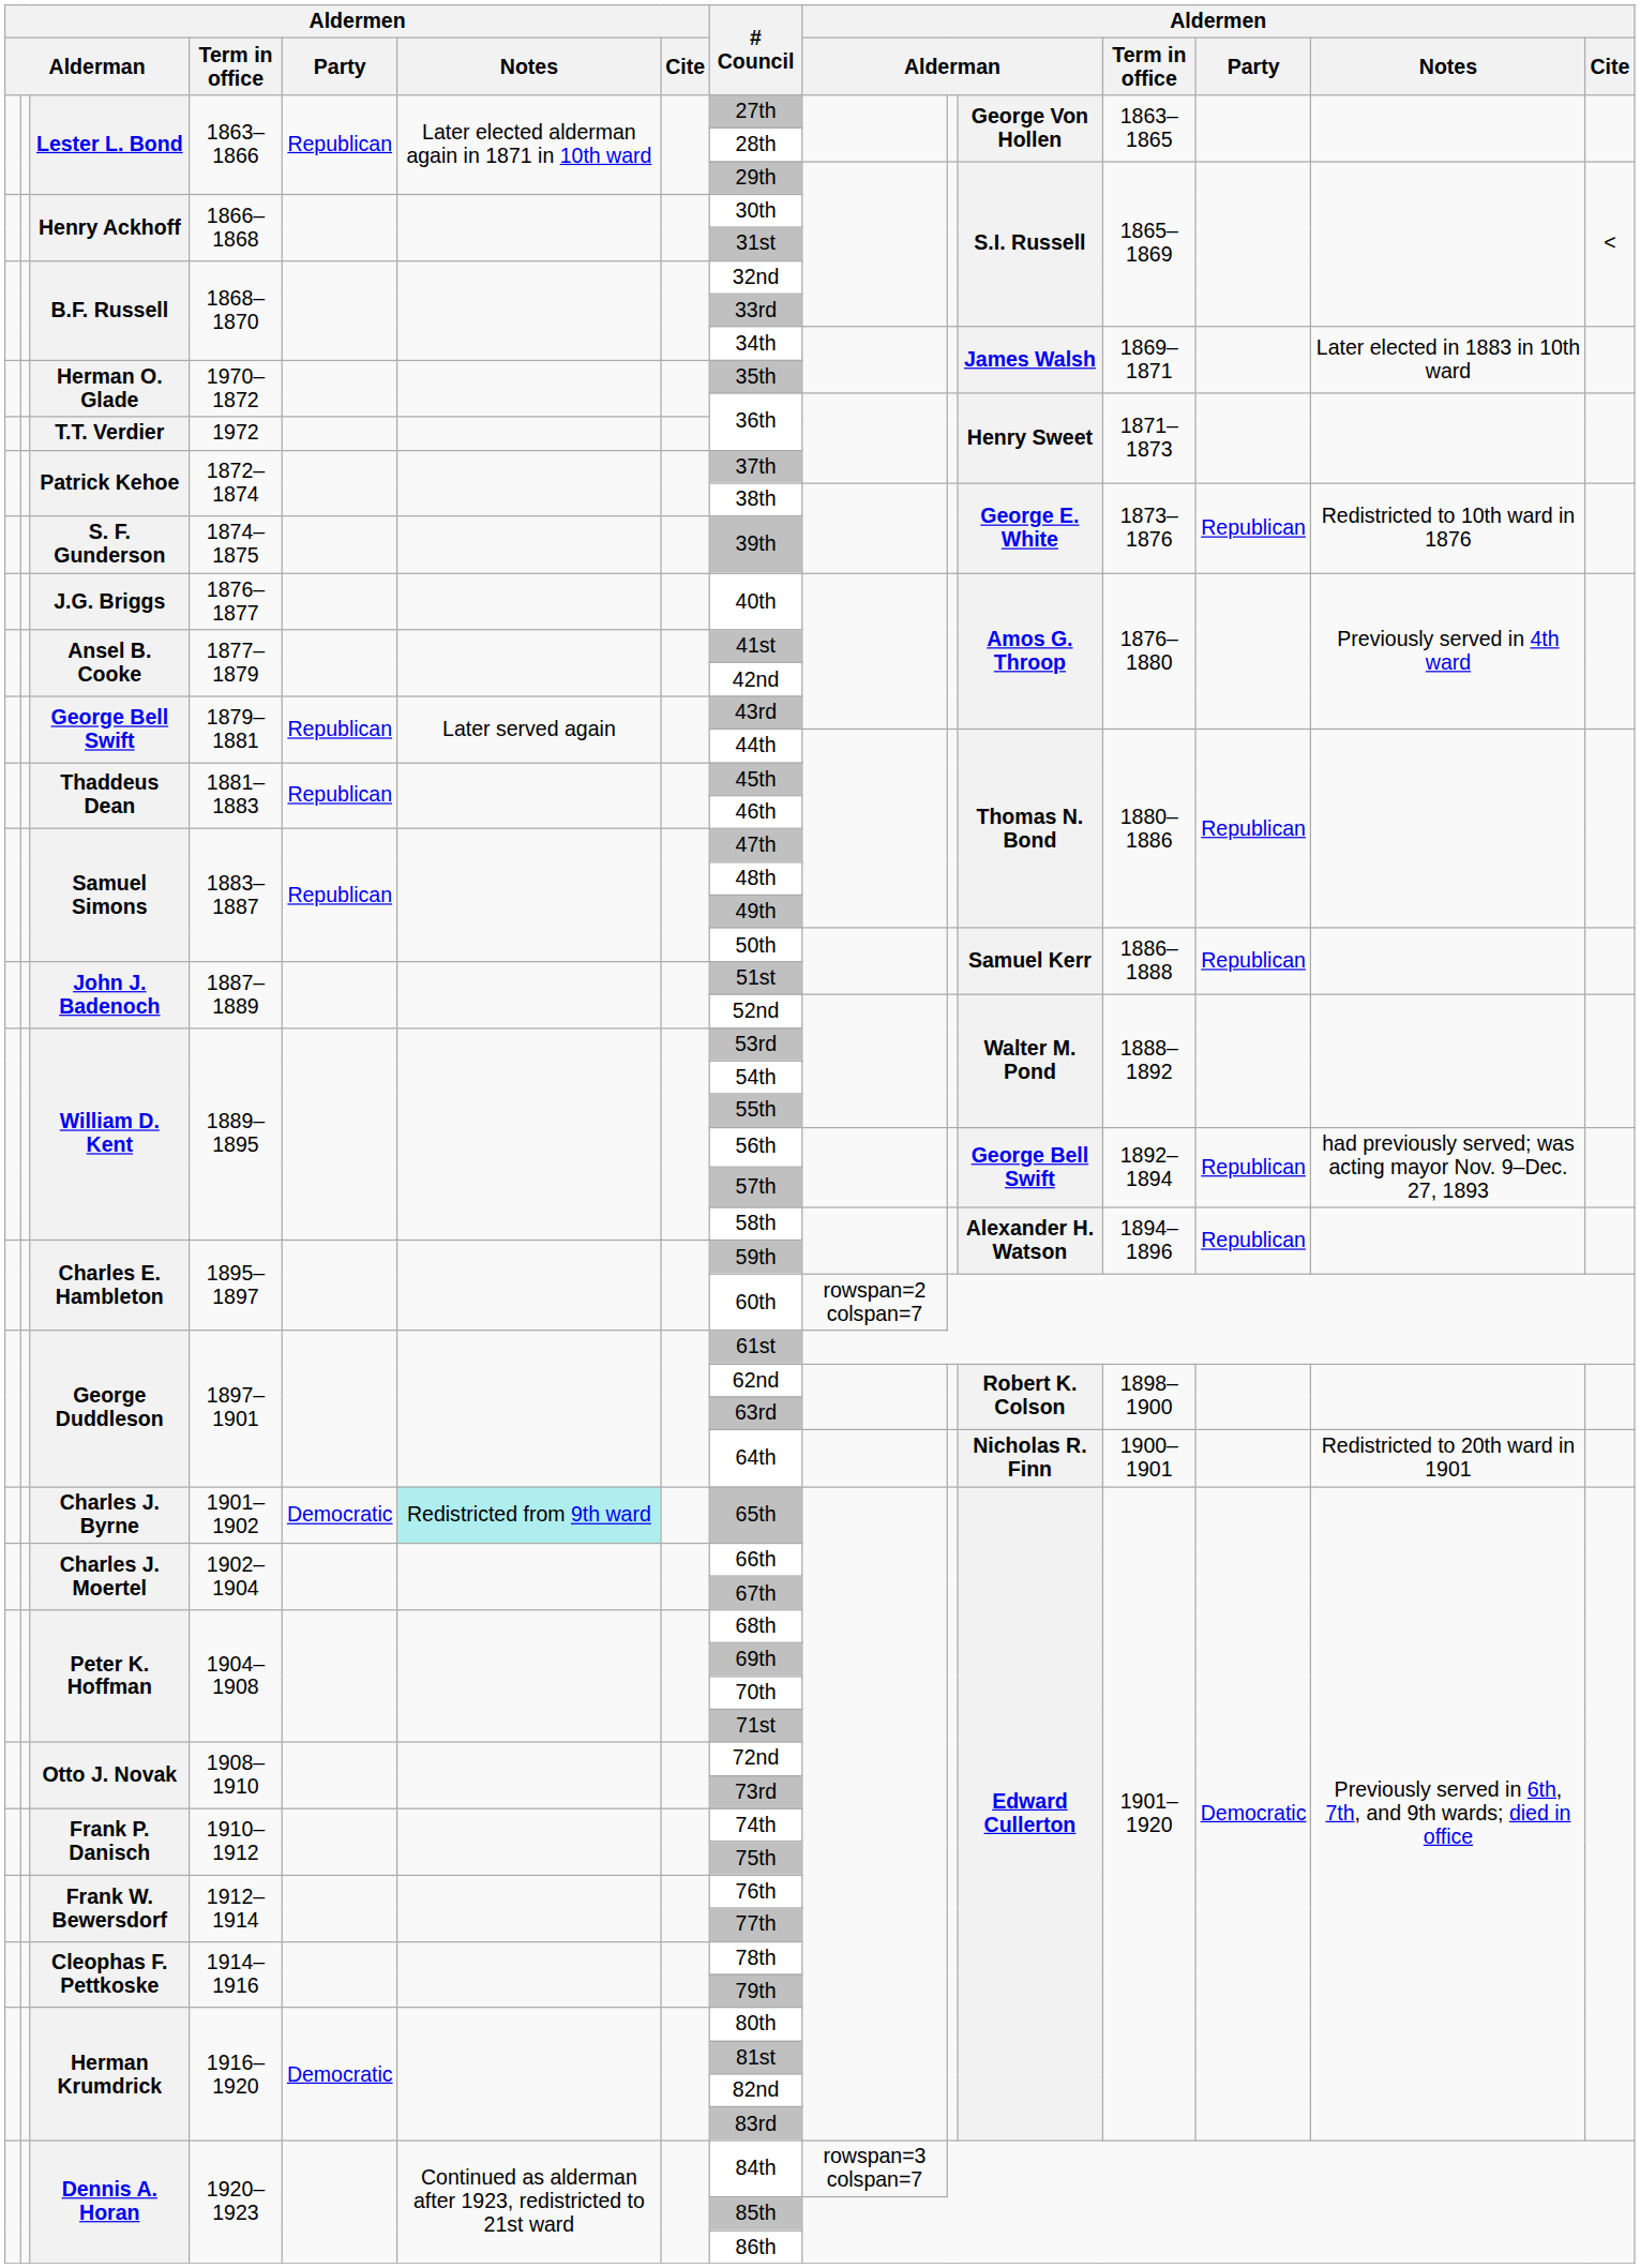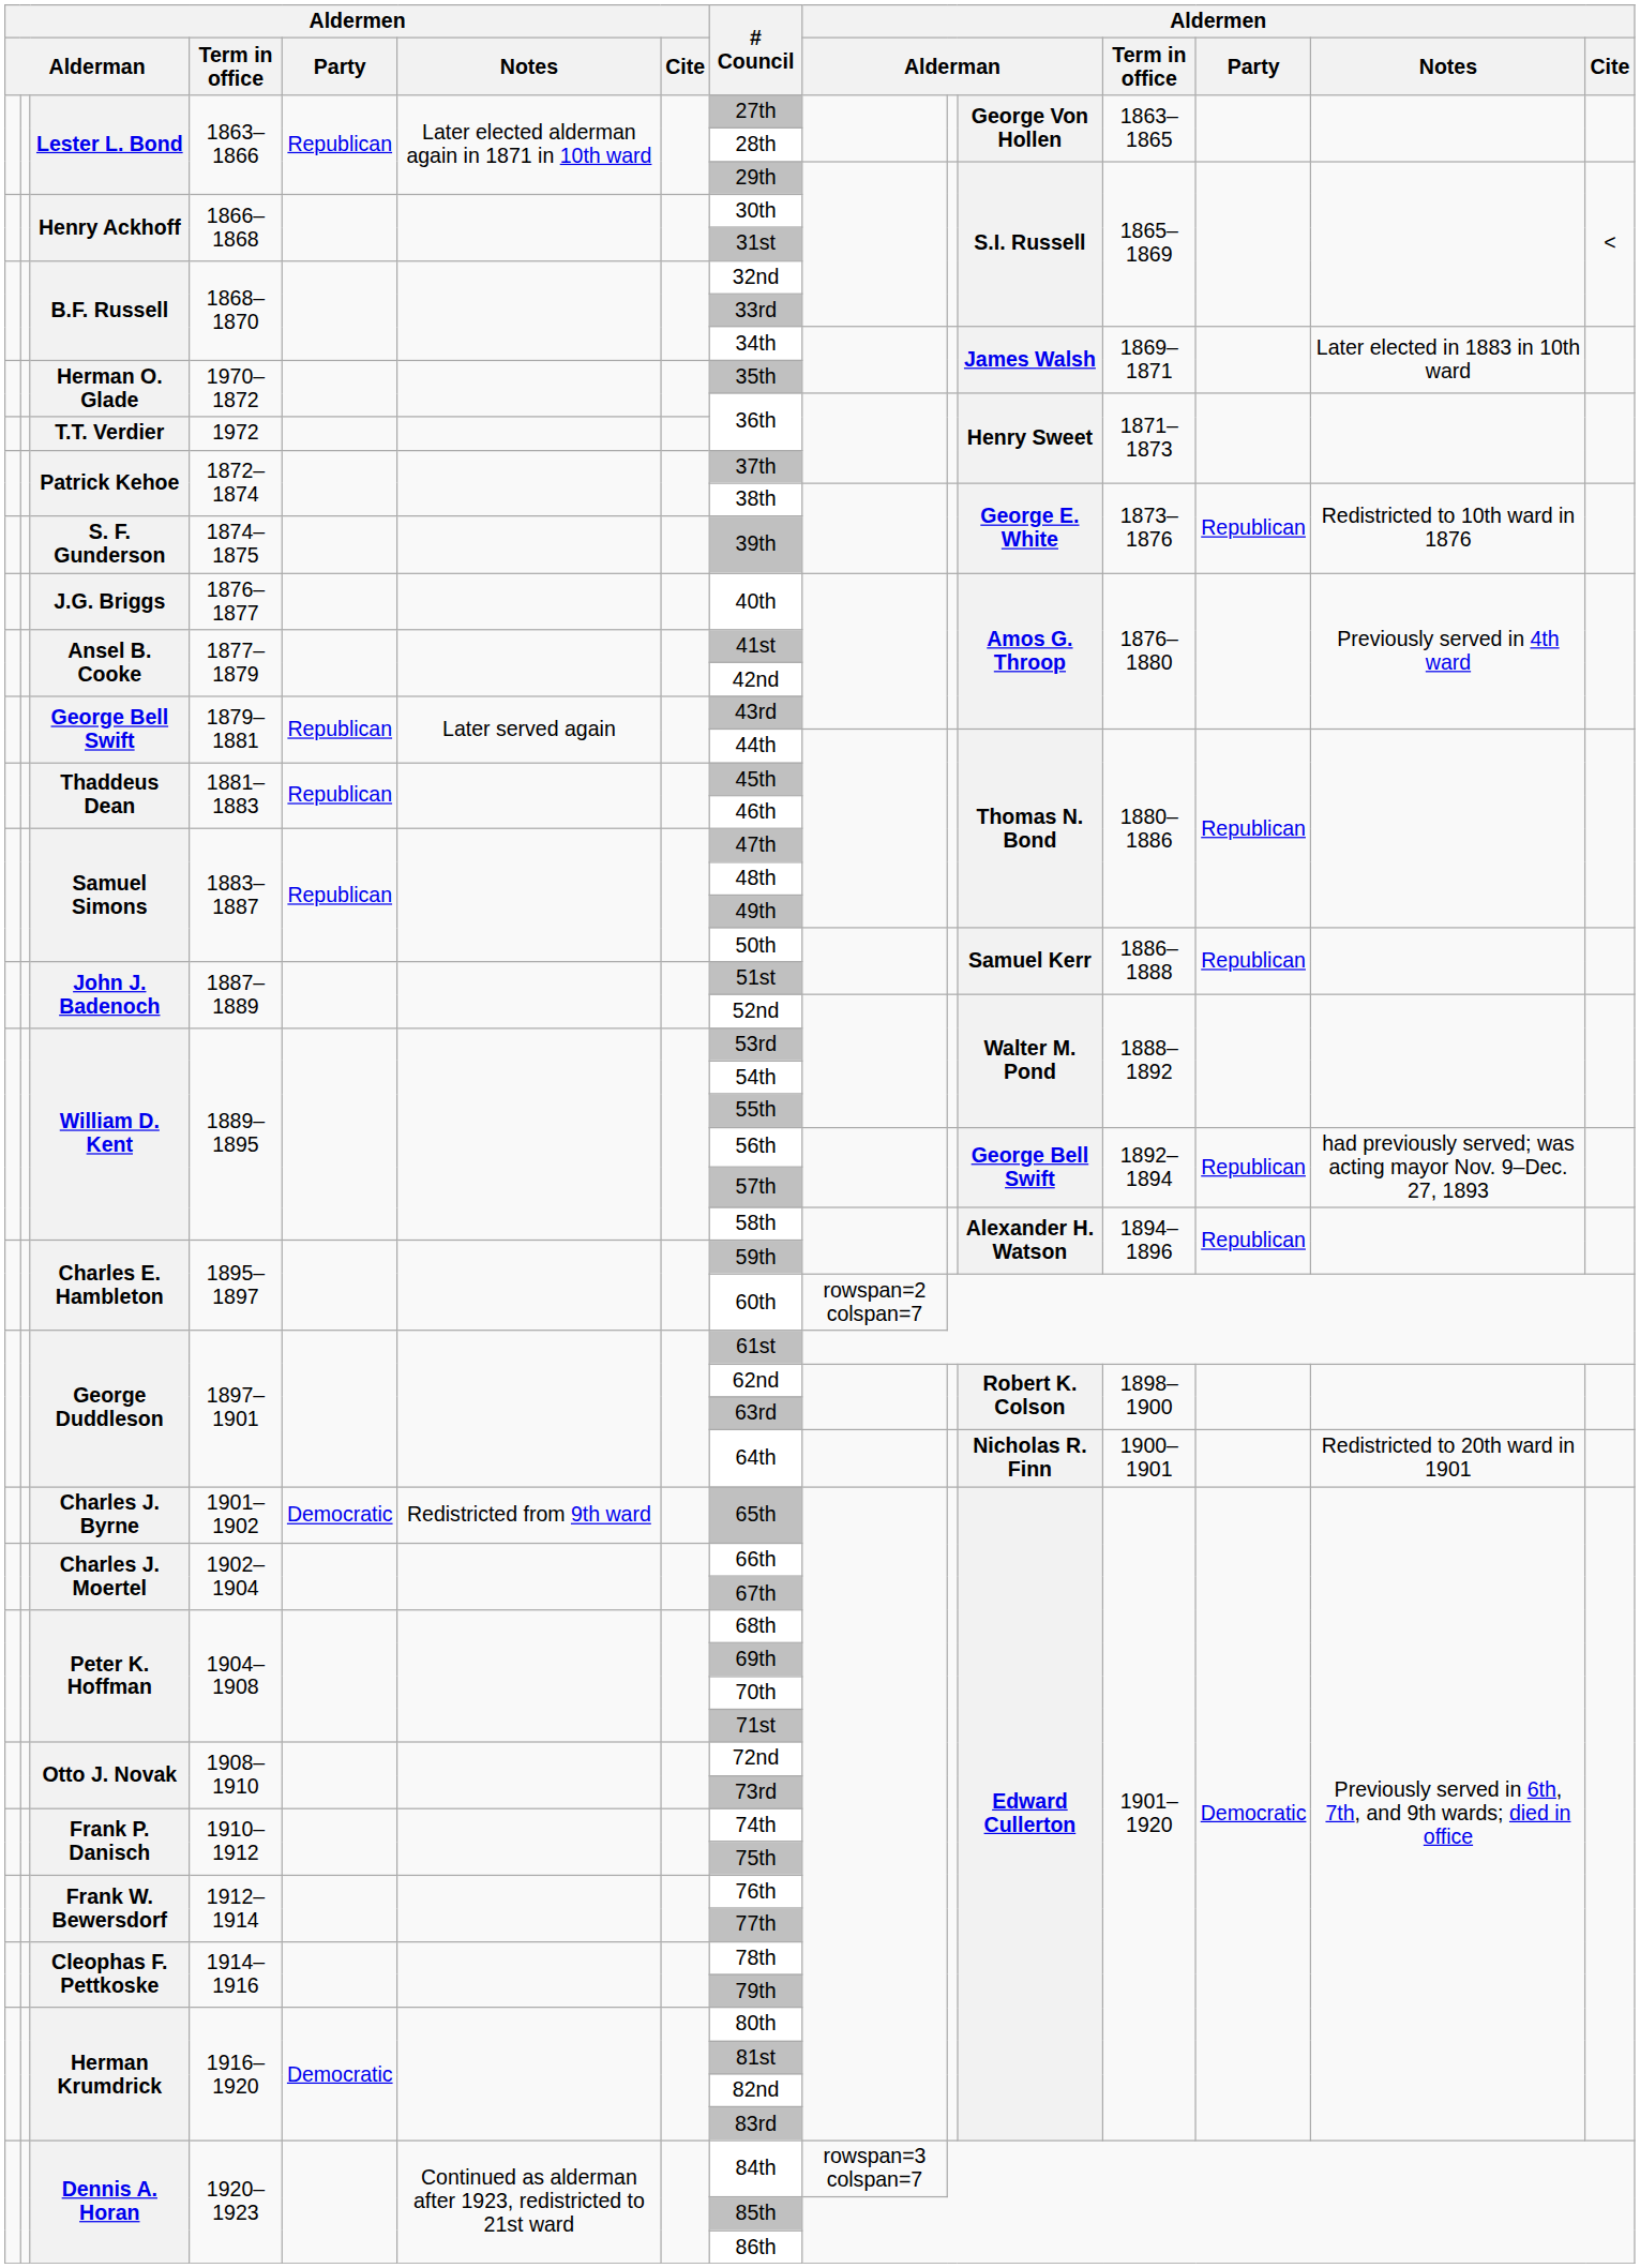Charles J. Byrne | column 6: paleturquoise background -> no background
